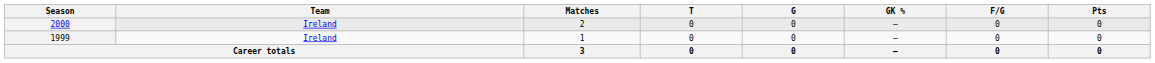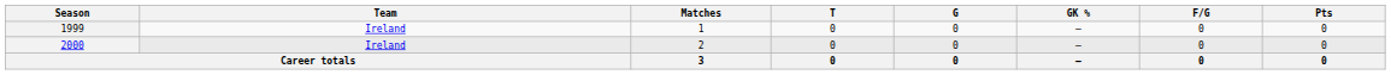rows swapped: 1999 <-> 2000
